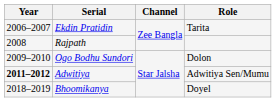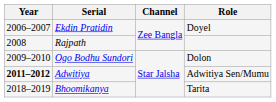Ekdin Pratidin | Role: Tarita -> Doyel
Bhoomikanya | Role: Doyel -> Tarita
